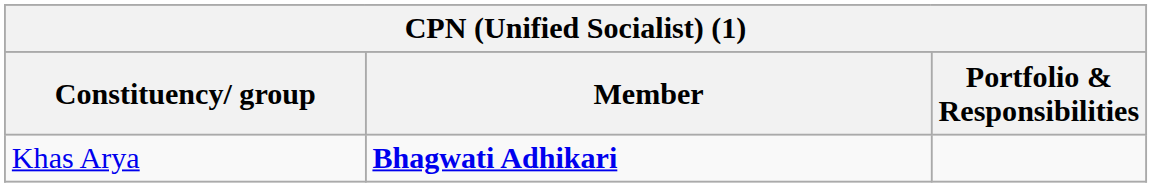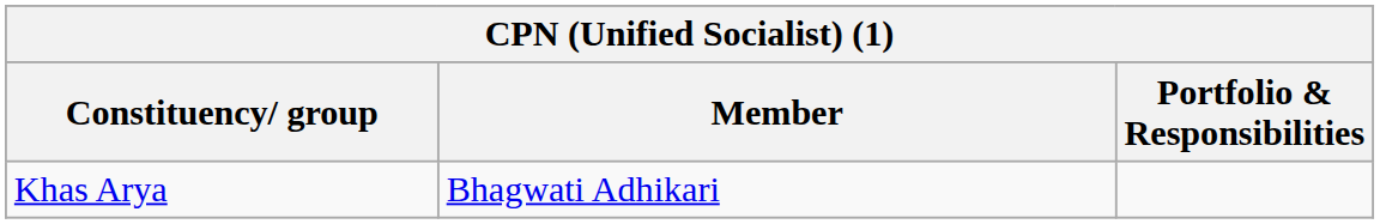Khas Arya | Member: bold -> normal
